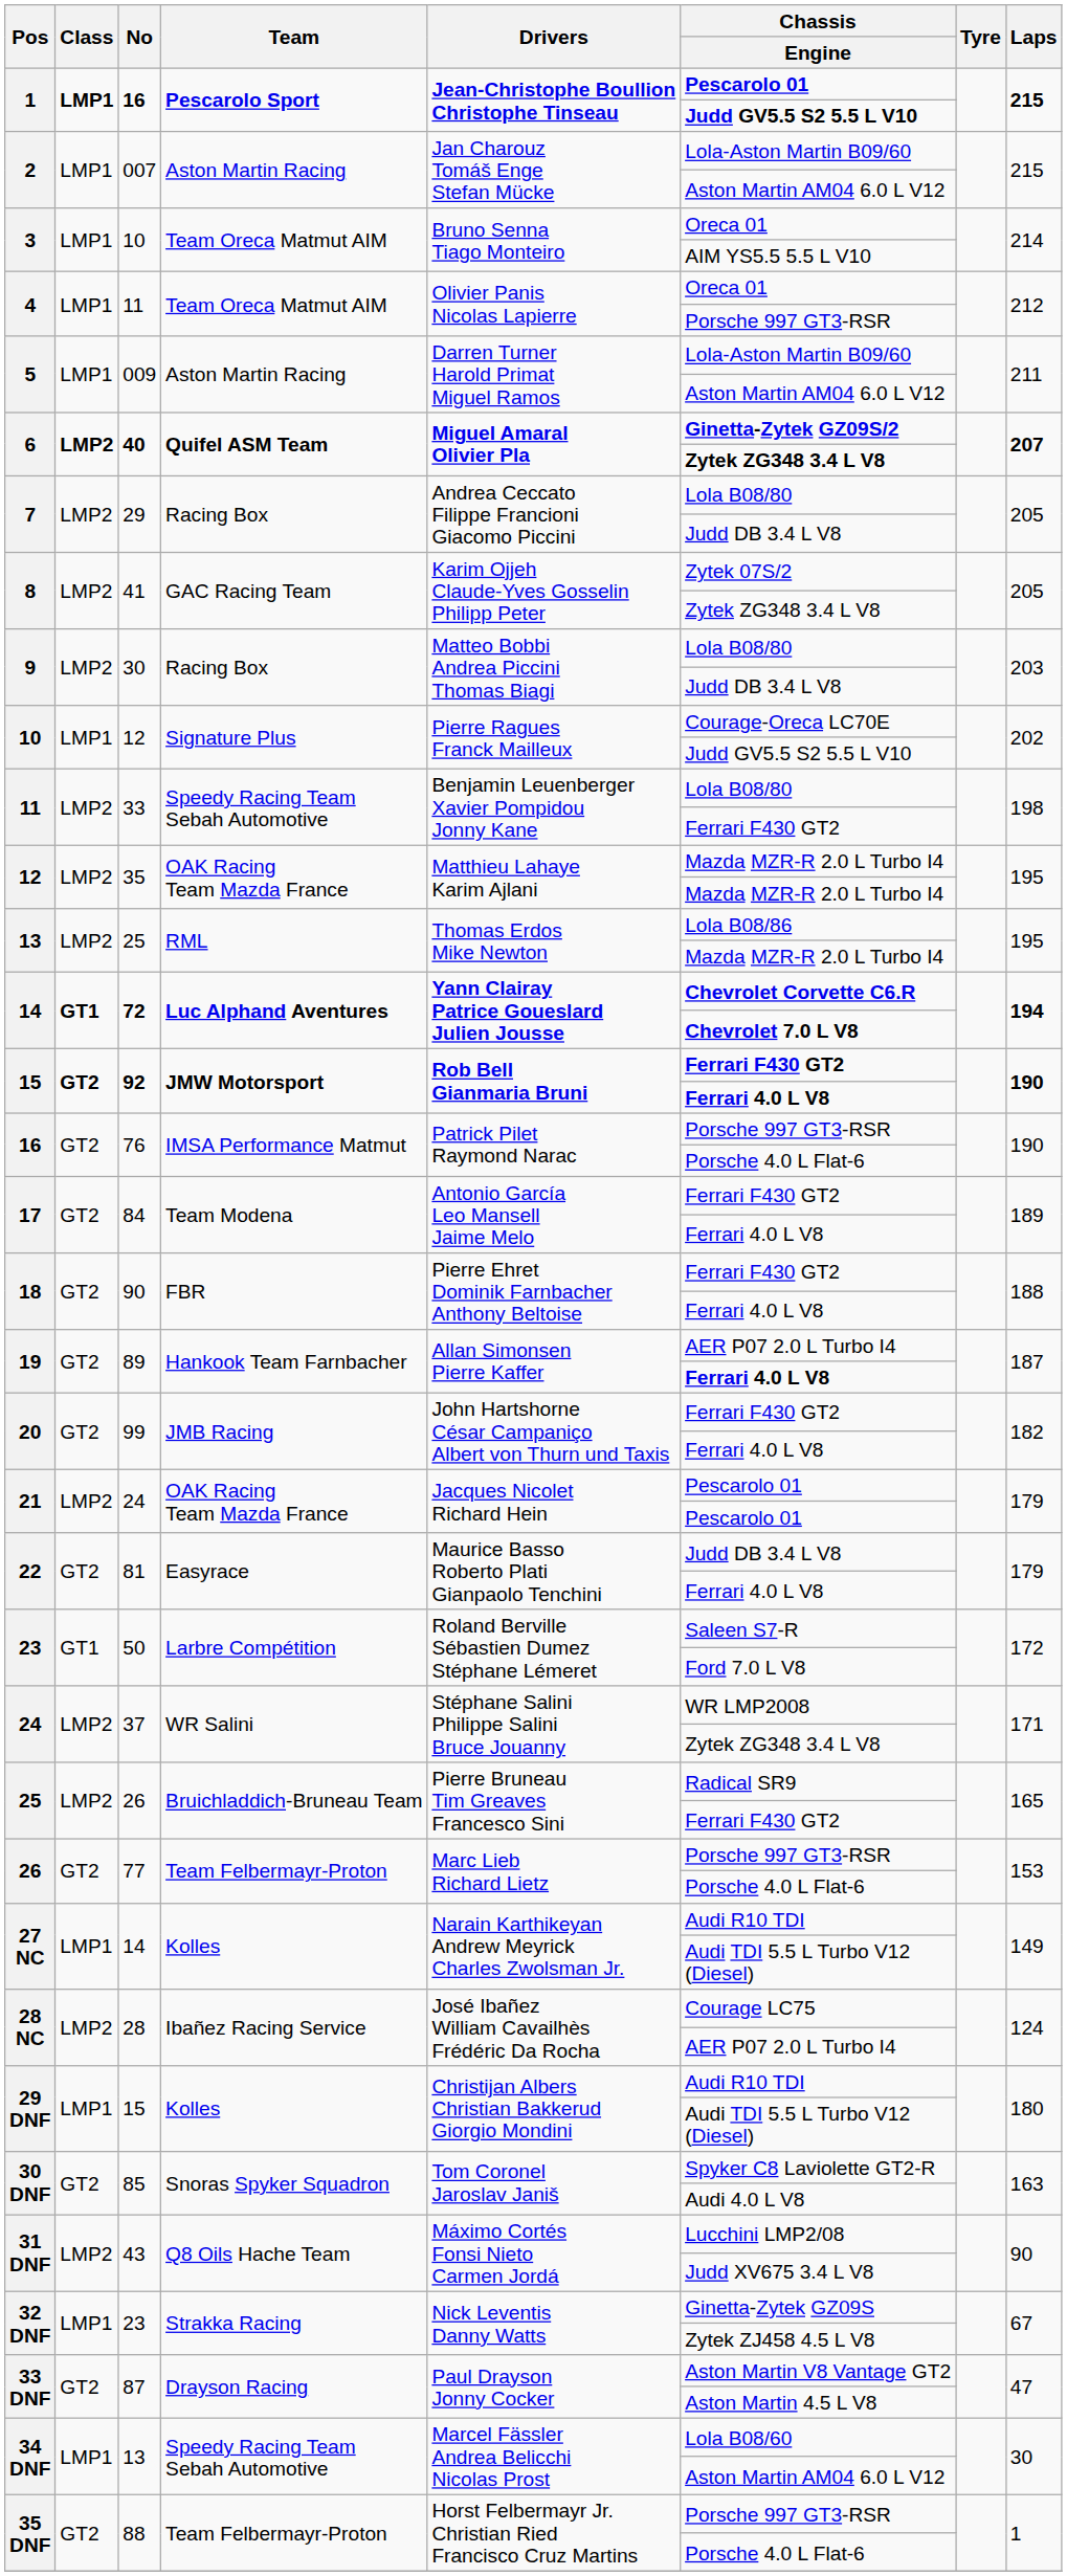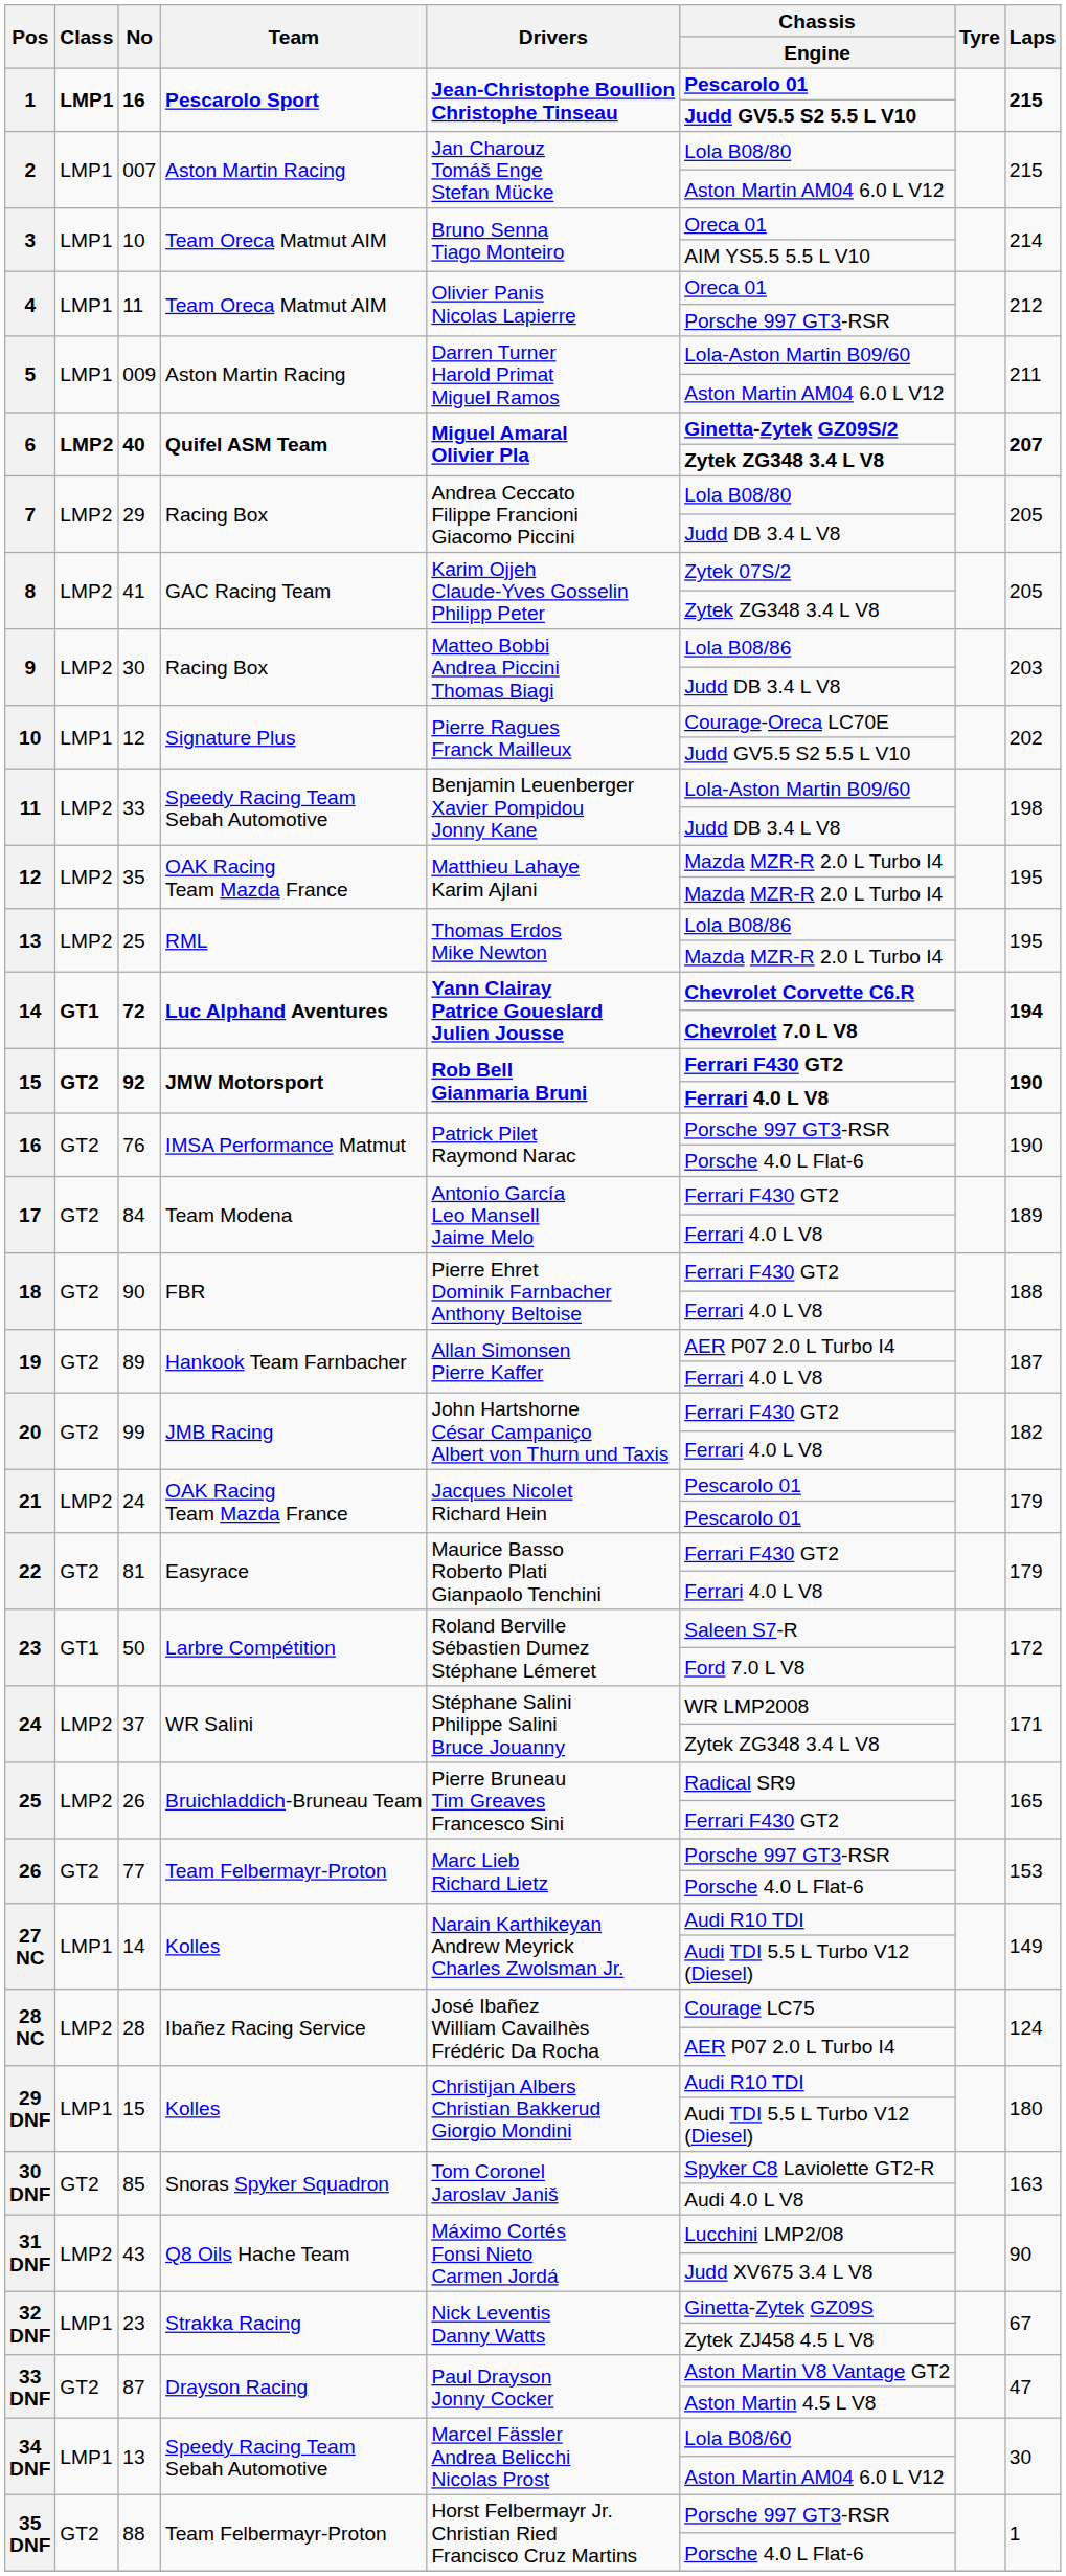row 5 | Chassis / Engine: Lola-Aston Martin B09/60 -> Lola B08/80
row 19 | Chassis / Engine: Lola B08/80 -> Lola B08/86
row 23 | Chassis / Engine: Lola B08/80 -> Lola-Aston Martin B09/60
row 24 | Chassis / Engine: Ferrari F430 GT2 -> Judd DB 3.4 L V8
row 40 | Chassis / Engine: bold -> normal
row 45 | Chassis / Engine: Judd DB 3.4 L V8 -> Ferrari F430 GT2
